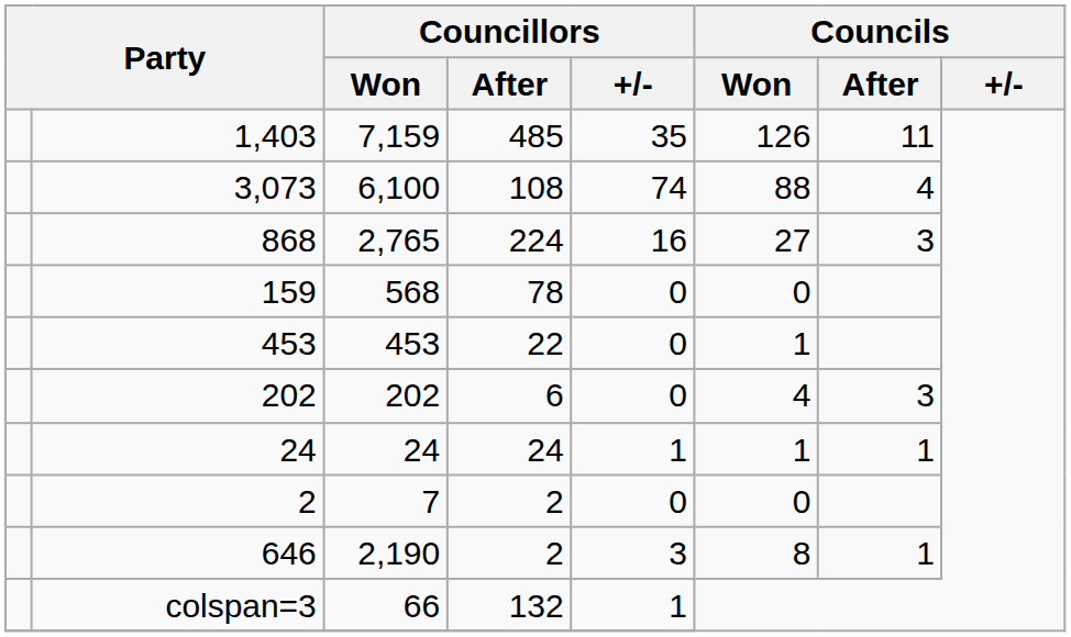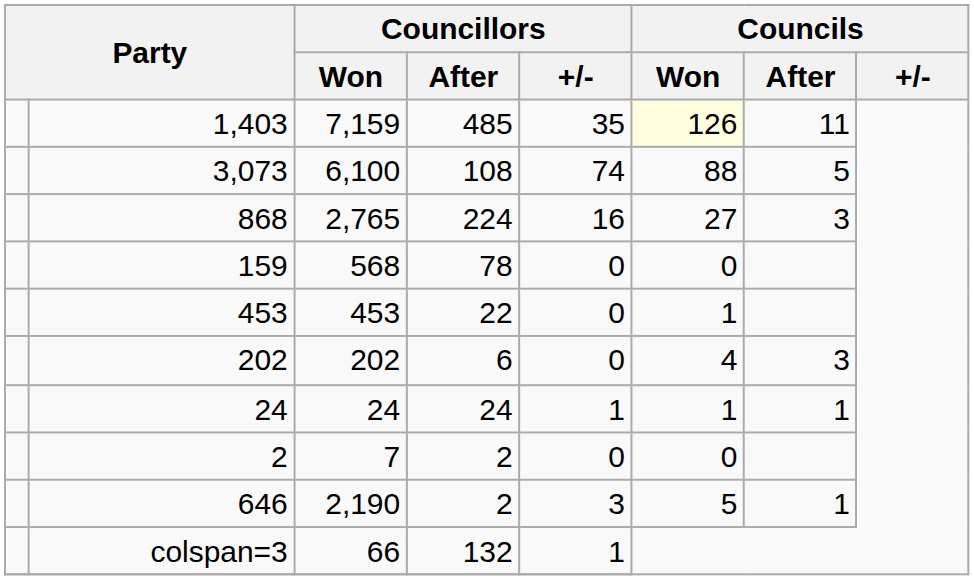1,403 | Councils / Won: no background -> lightyellow background
3,073 | Councils / After: 4 -> 5
646 | Councils / Won: 8 -> 5
